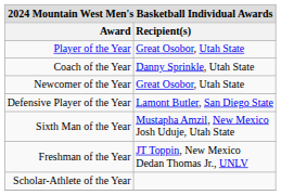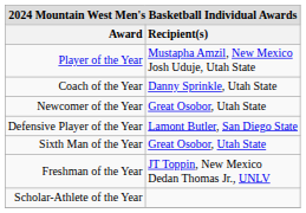Player of the Year | Recipient(s): Great Osobor, Utah State -> Mustapha Amzil, New Mexico Josh Uduje, Utah State
Sixth Man of the Year | Recipient(s): Mustapha Amzil, New Mexico Josh Uduje, Utah State -> Great Osobor, Utah State
